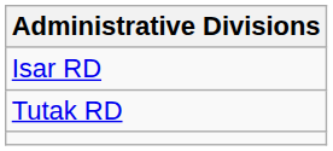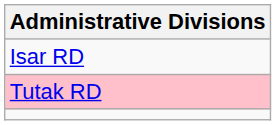row 3 | column 1: no background -> pink background
